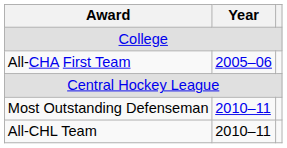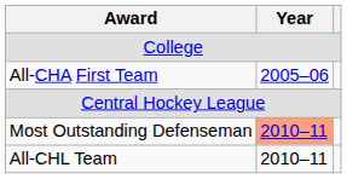Most Outstanding Defenseman | Year: no background -> lightsalmon background
